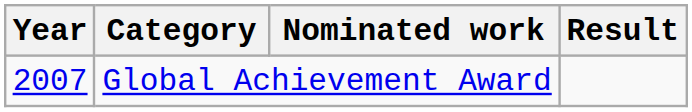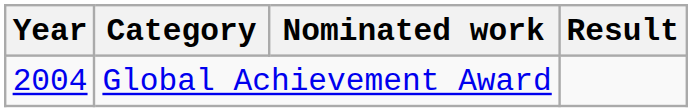Global Achievement Award | Year: 2007 -> 2004
